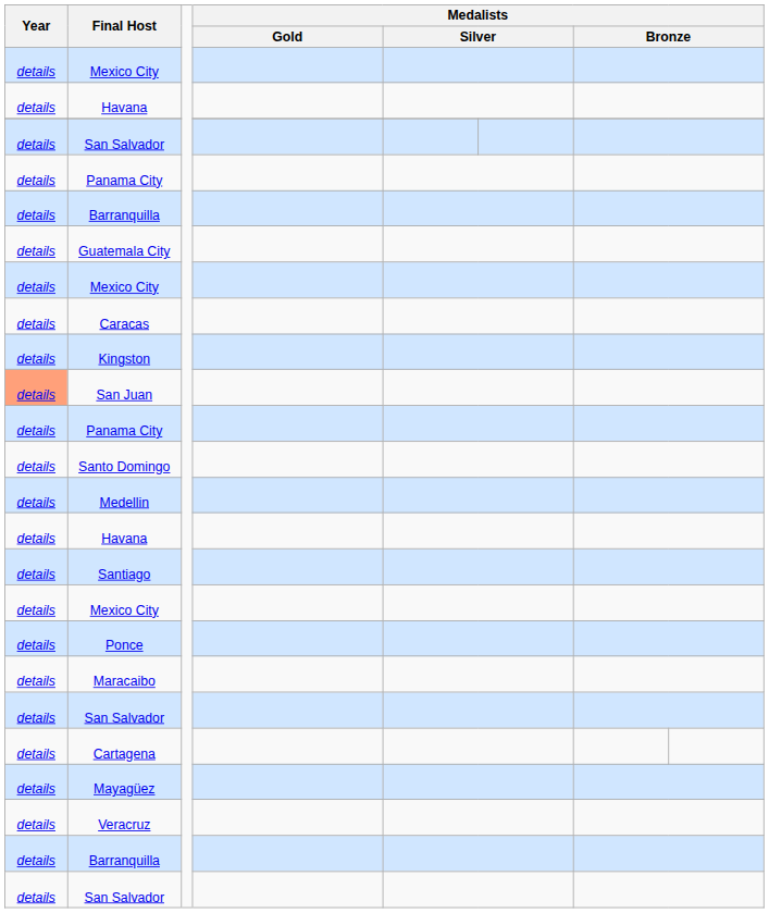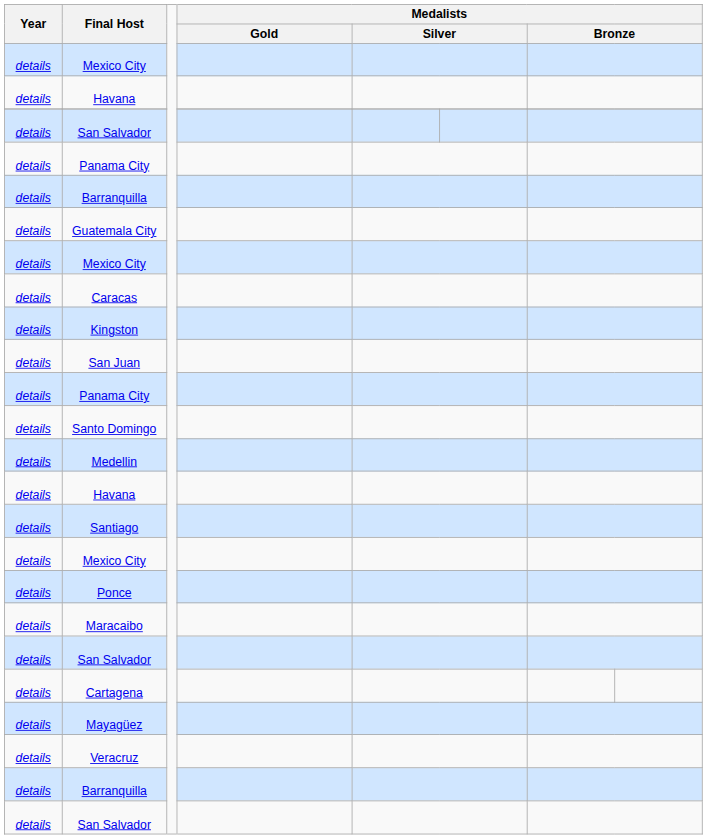San Juan | Year: lightsalmon background -> no background
